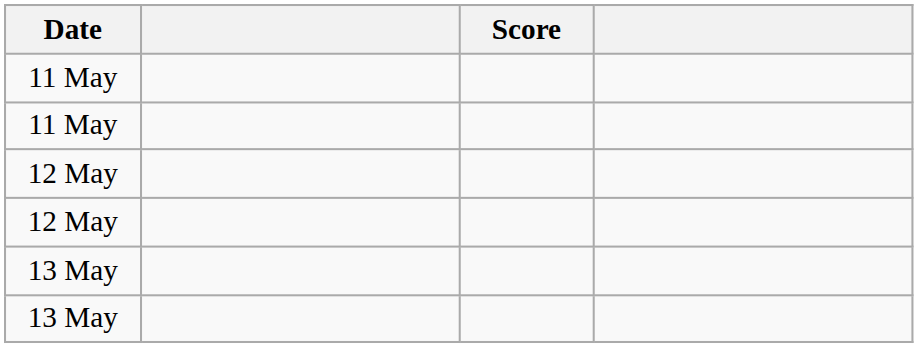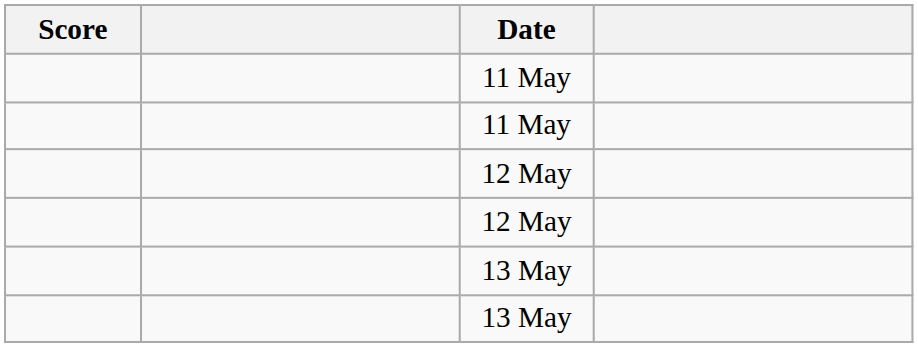columns swapped: Date <-> Score
